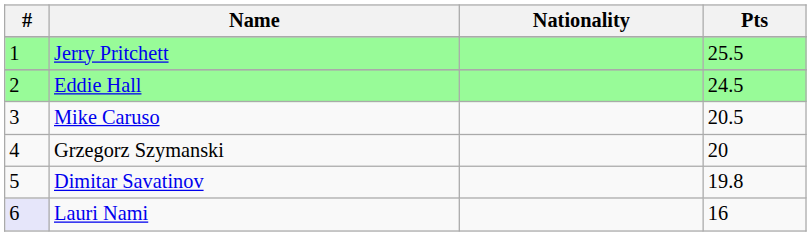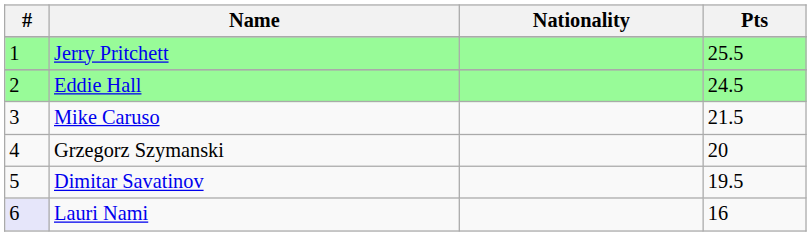Mike Caruso | Pts: 20.5 -> 21.5
Dimitar Savatinov | Pts: 19.8 -> 19.5
